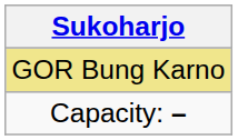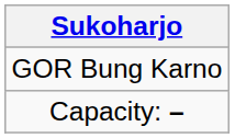row 2 | column 1: khaki background -> no background
